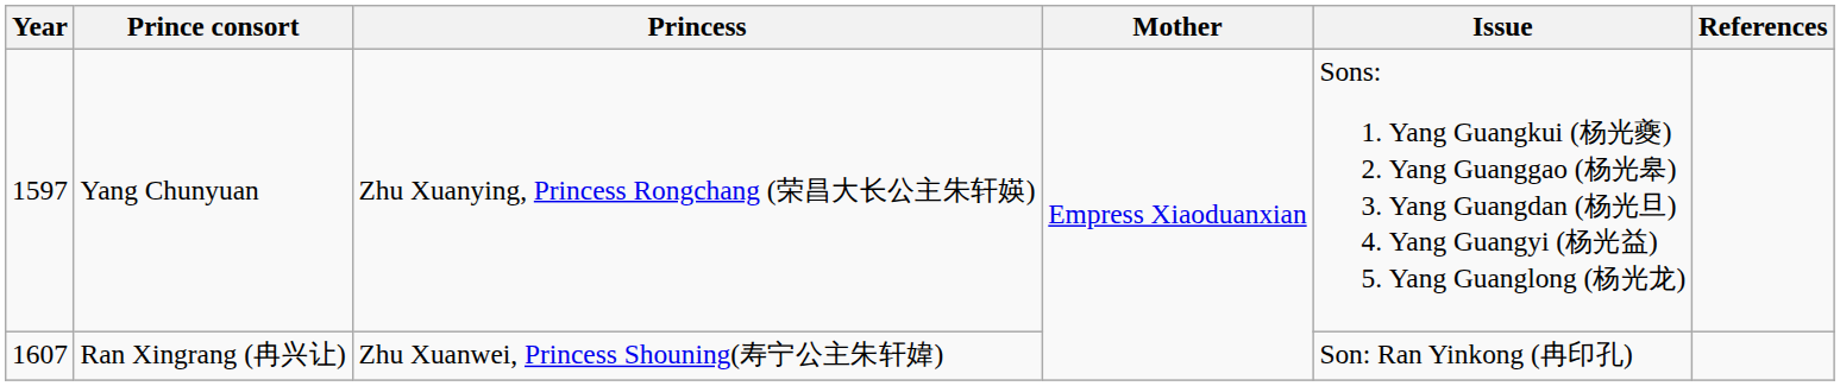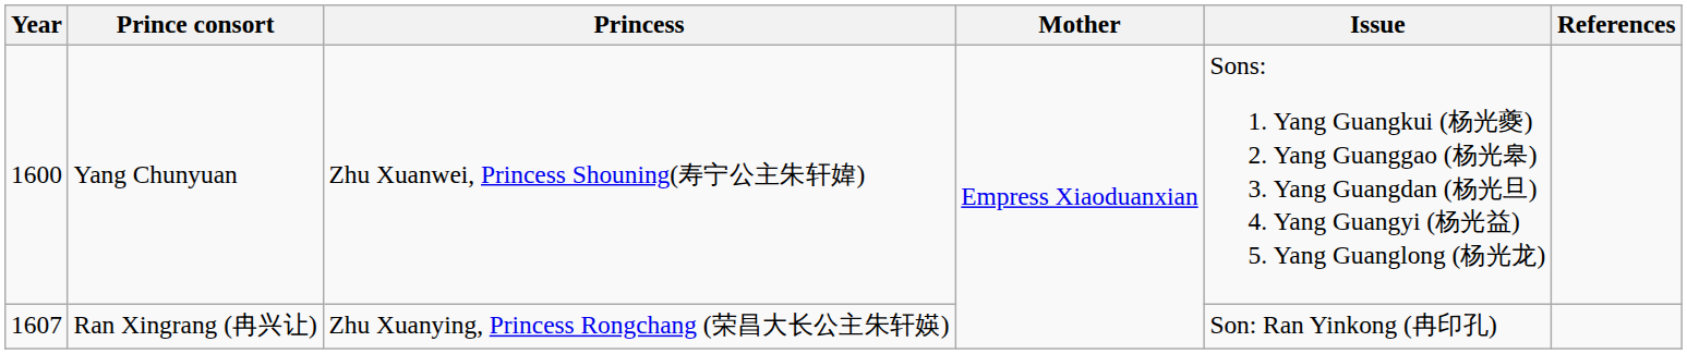Yang Chunyuan | Year: 1597 -> 1600
Yang Chunyuan | Princess: Zhu Xuanying, Princess Rongchang (荣昌大长公主朱轩媖) -> Zhu Xuanwei, Princess Shouning(寿宁公主朱轩媁)
Ran Xingrang (冉兴让) | Princess: Zhu Xuanwei, Princess Shouning(寿宁公主朱轩媁) -> Zhu Xuanying, Princess Rongchang (荣昌大长公主朱轩媖)
